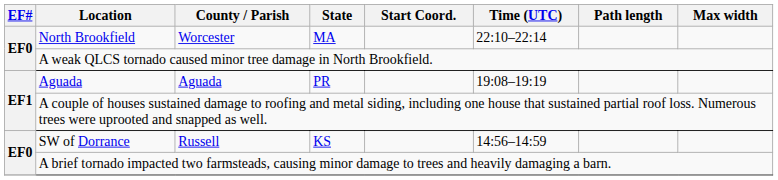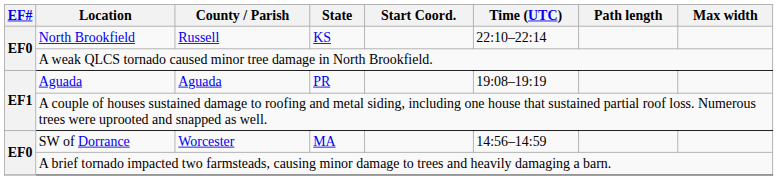North Brookfield | County / Parish: Worcester -> Russell
North Brookfield | State: MA -> KS
SW of Dorrance | County / Parish: Russell -> Worcester
SW of Dorrance | State: KS -> MA
